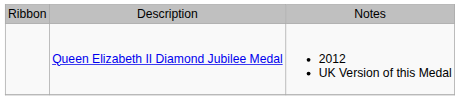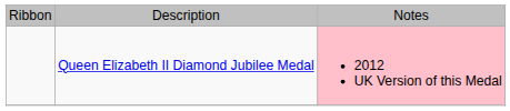Queen Elizabeth II Diamond Jubilee Medal | column 3: no background -> pink background
